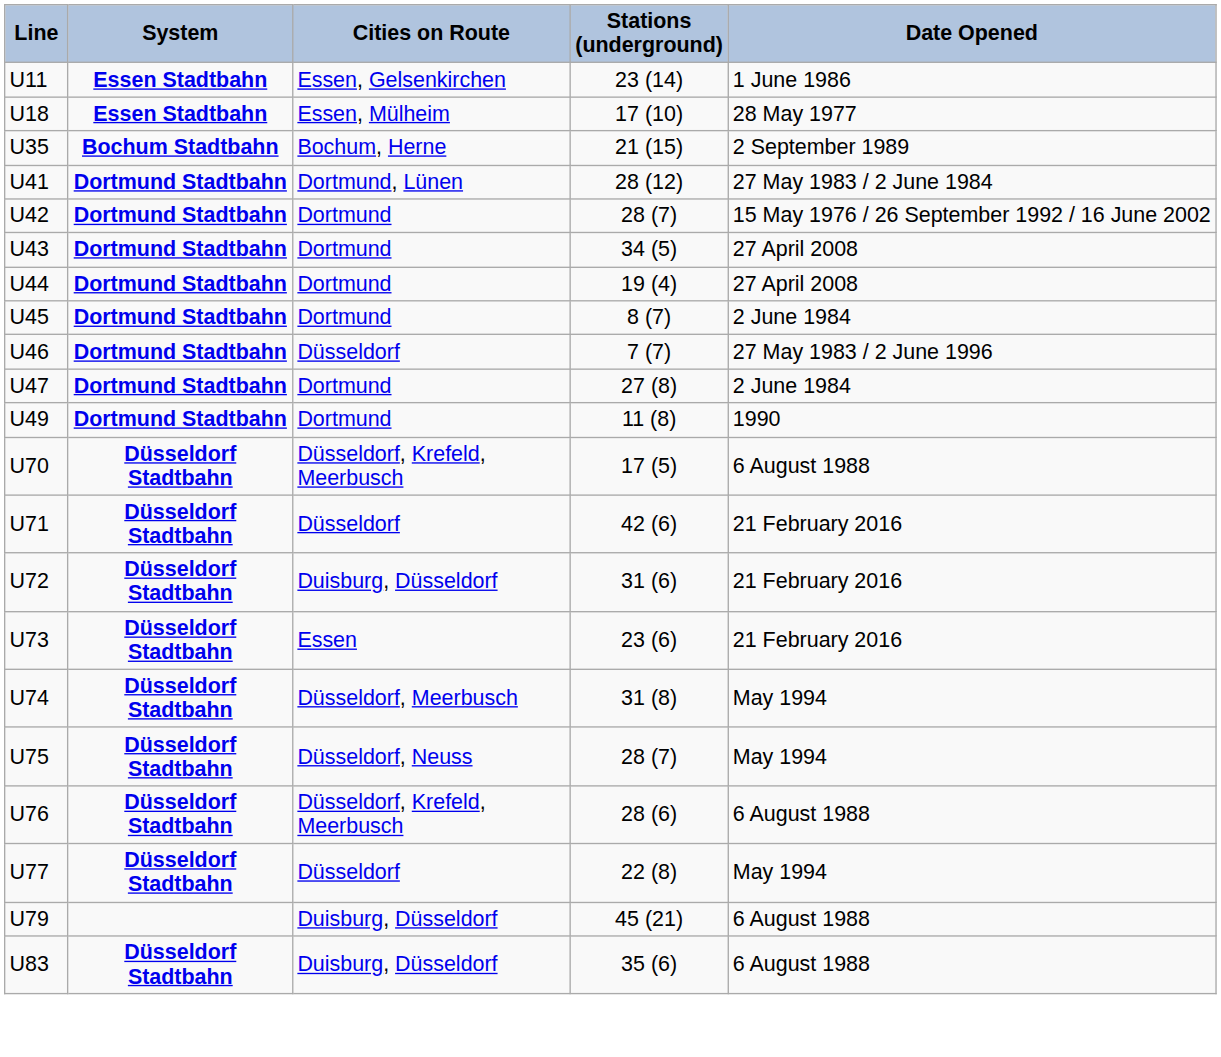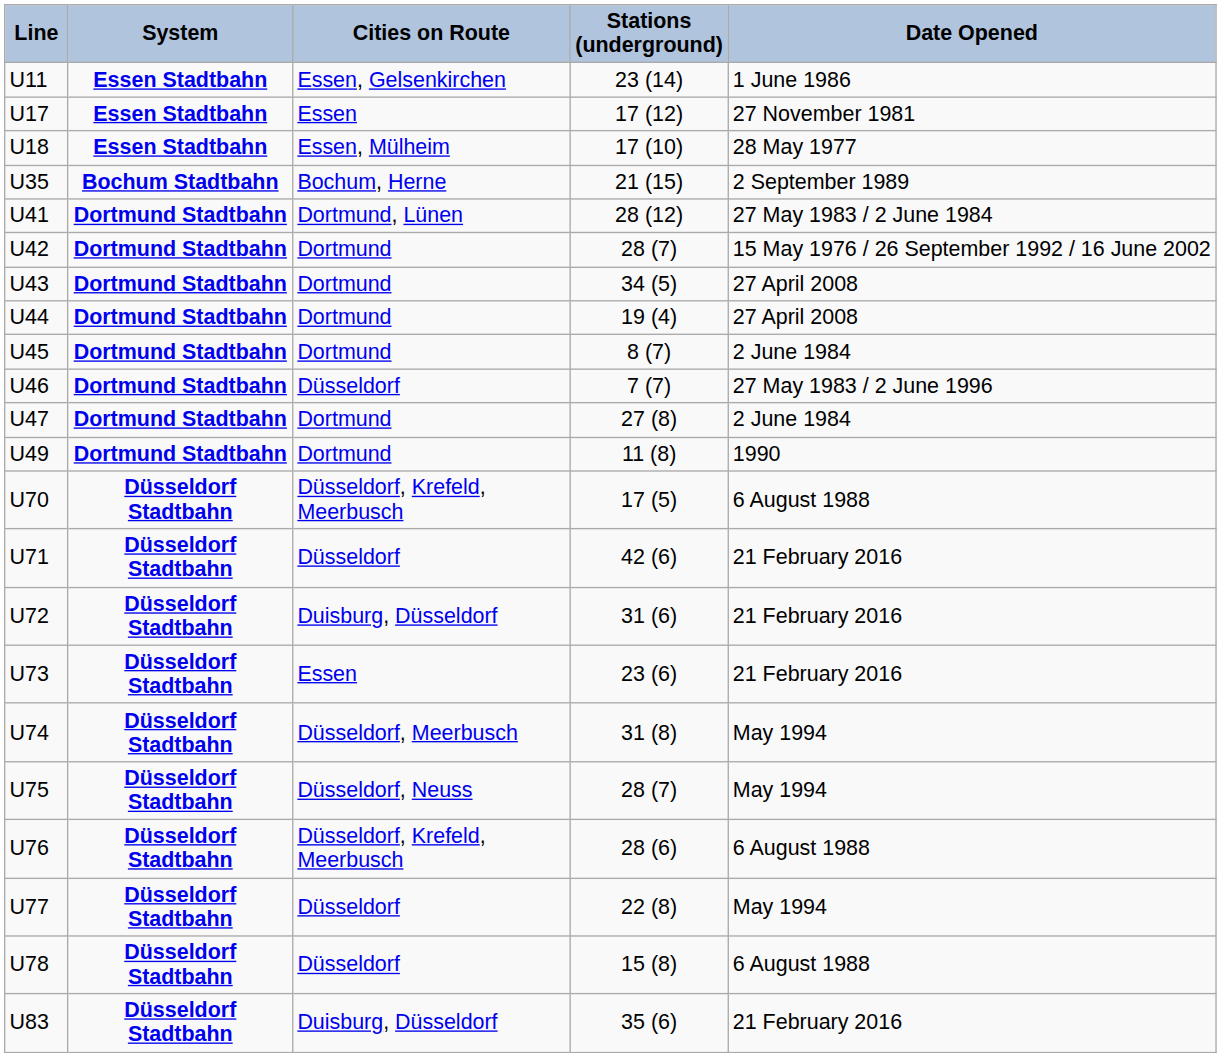+ row: U17 | Essen Stadtbahn | Essen | 17 (12) | 27 November 1981
+ row: U78 | Düsseldorf Stadtbahn | Düsseldorf | 15 (8) | 6 August 1988
- row: U79 | Duisburg, Düsseldorf | 45 (21) | 6 August 1988
U83 | Date Opened: 6 August 1988 -> 21 February 2016
